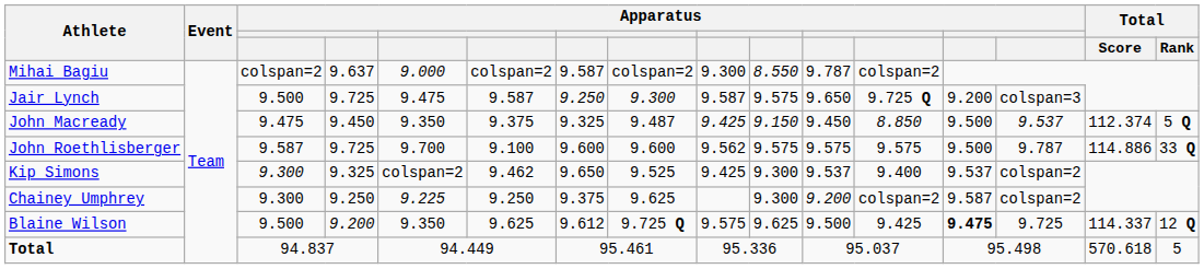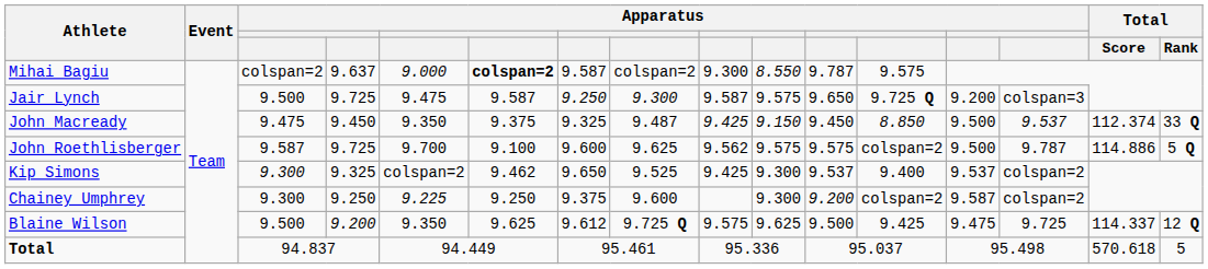Mihai Bagiu | column 6: normal -> bold
Mihai Bagiu | column 12: colspan=2 -> 9.575
John Macready | Total / Rank: 5 Q -> 33 Q
John Roethlisberger | column 8: 9.600 -> 9.625
John Roethlisberger | column 12: 9.575 -> colspan=2
John Roethlisberger | Total / Rank: 33 Q -> 5 Q
Chainey Umphrey | column 8: 9.625 -> 9.600
Blaine Wilson | column 13: bold -> normal
